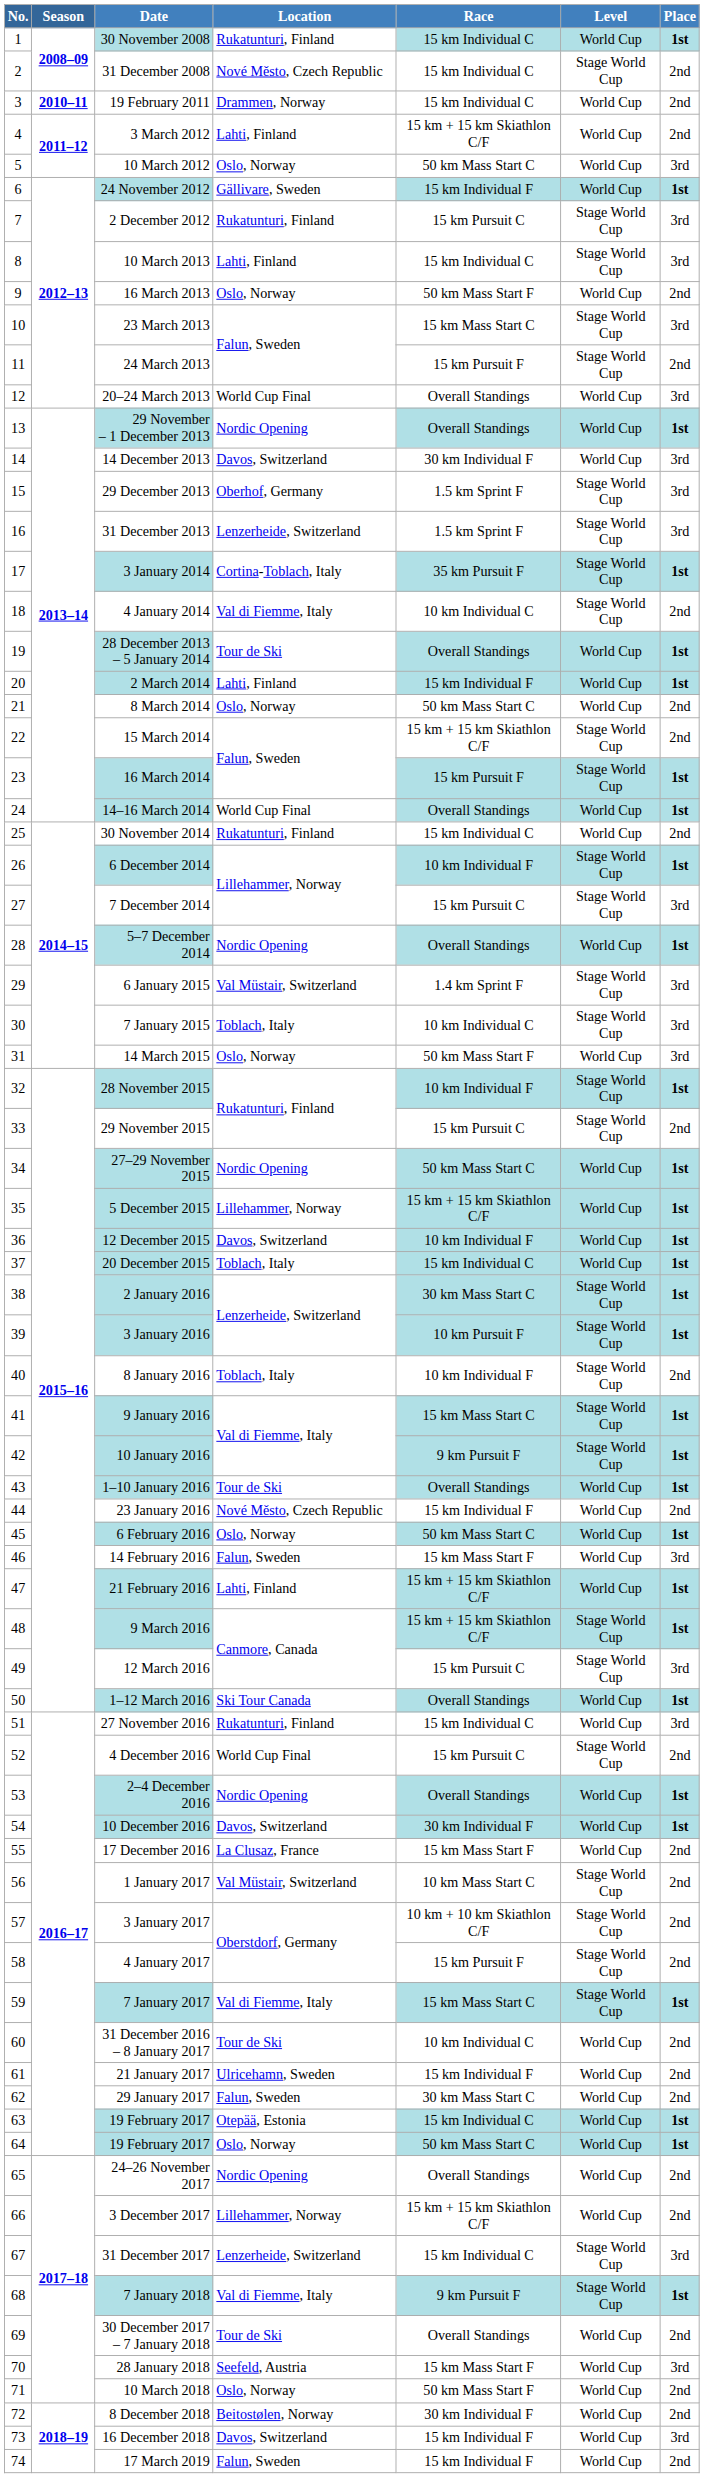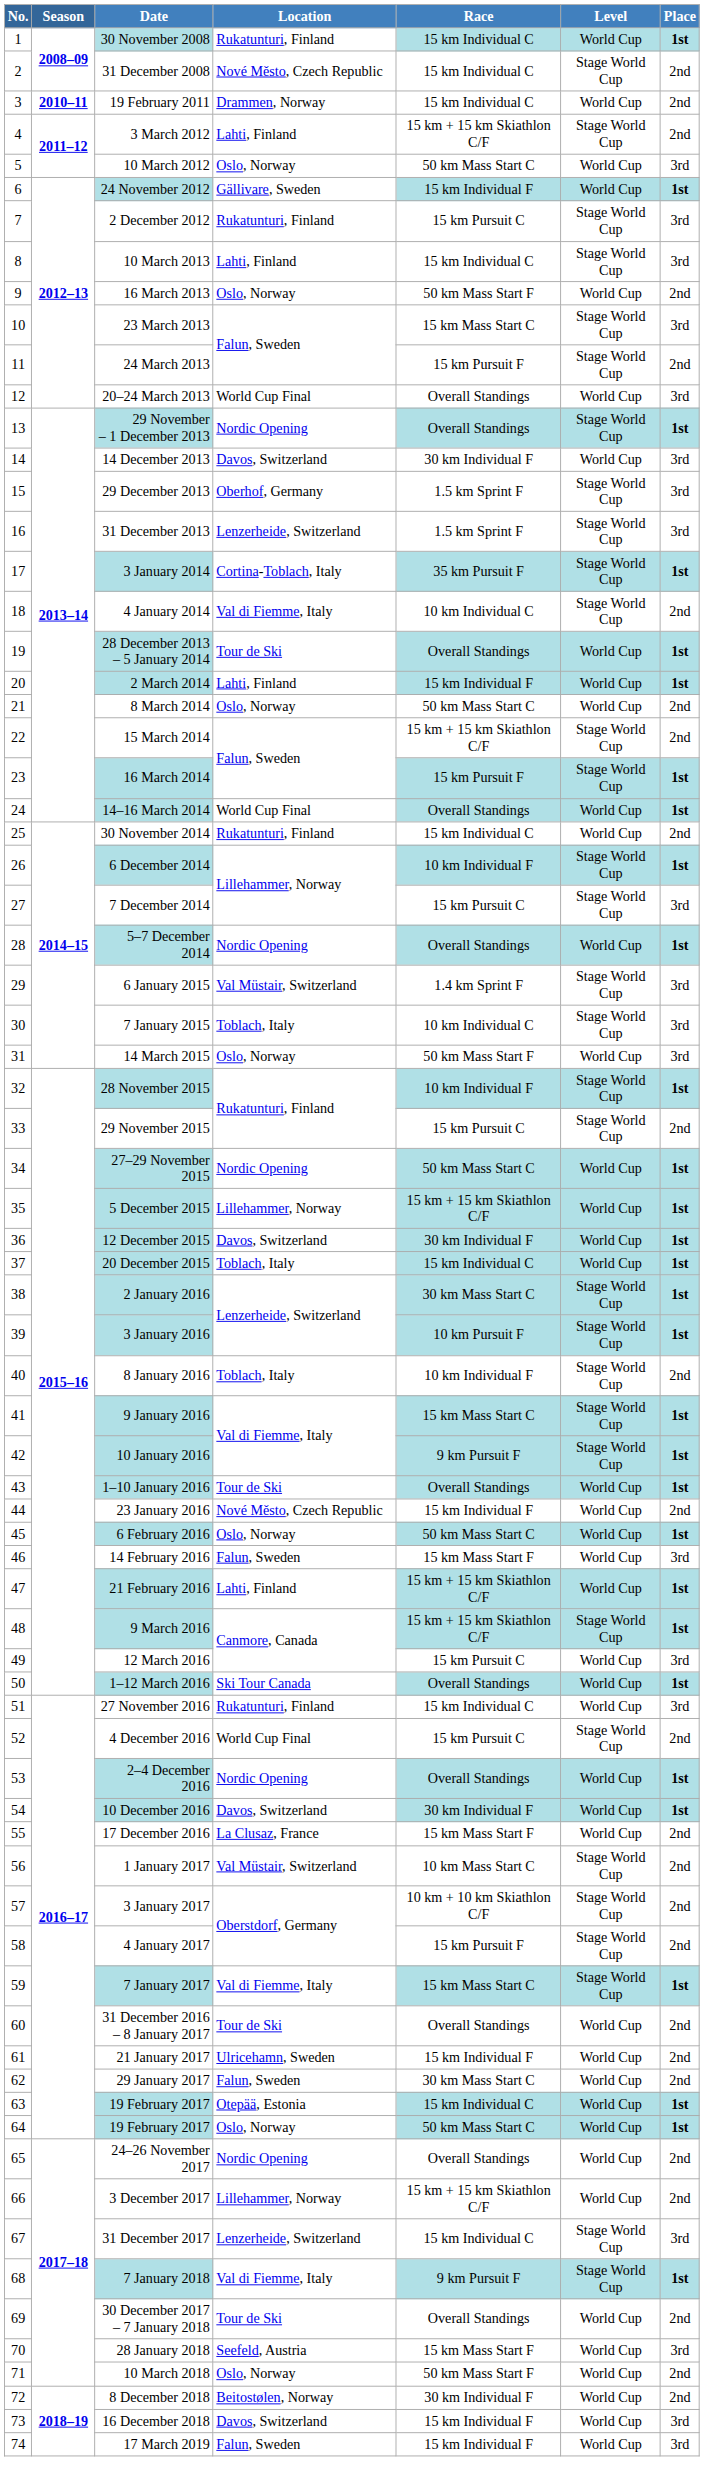3 March 2012 | Level: World Cup -> Stage World Cup
29 November – 1 December 2013 | Level: World Cup -> Stage World Cup
12 December 2015 | Race: 10 km Individual F -> 30 km Individual F
12 March 2016 | Level: Stage World Cup -> World Cup
31 December 2016 – 8 January 2017 | Race: 10 km Individual C -> Overall Standings
17 March 2019 | Place: 2nd -> 3rd
